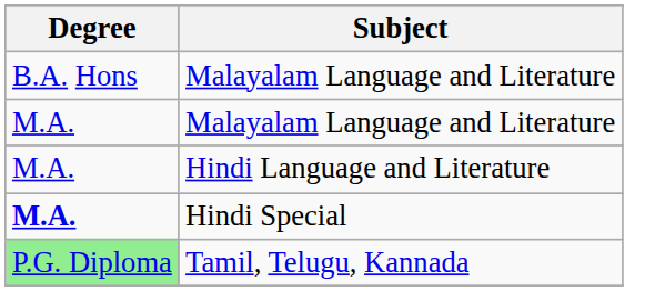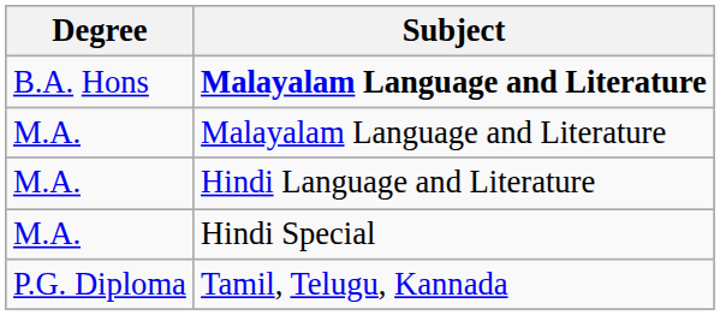row 2 | Subject: normal -> bold
row 5 | Degree: bold -> normal
row 6 | Degree: lightgreen background -> no background
